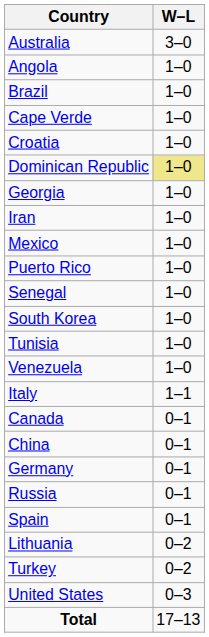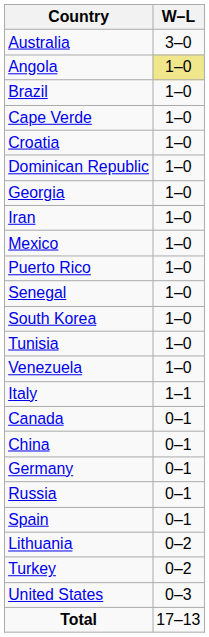Angola | W–L: no background -> khaki background
Dominican Republic | W–L: khaki background -> no background
